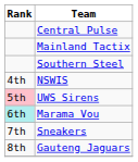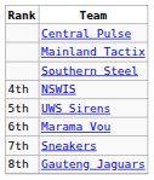UWS Sirens | Rank: pink background -> no background
Marama Vou | Rank: paleturquoise background -> no background
